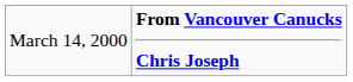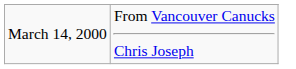March 14, 2000 | column 2: bold -> normal
